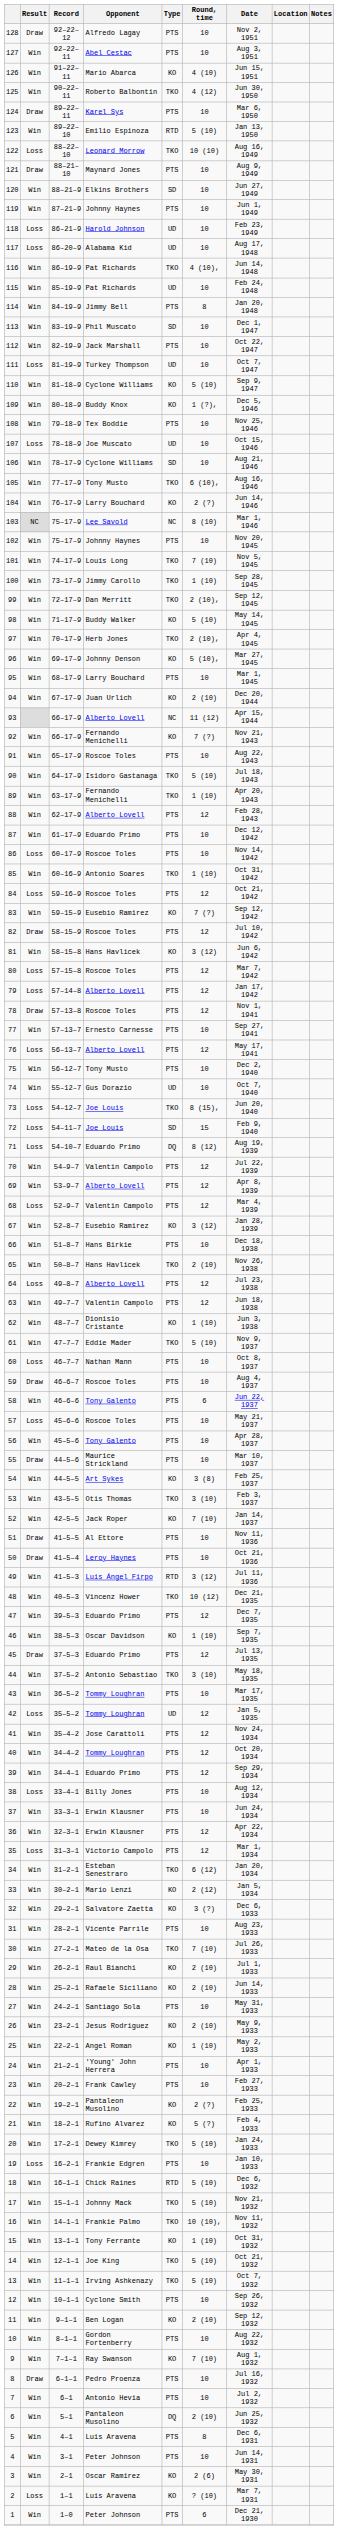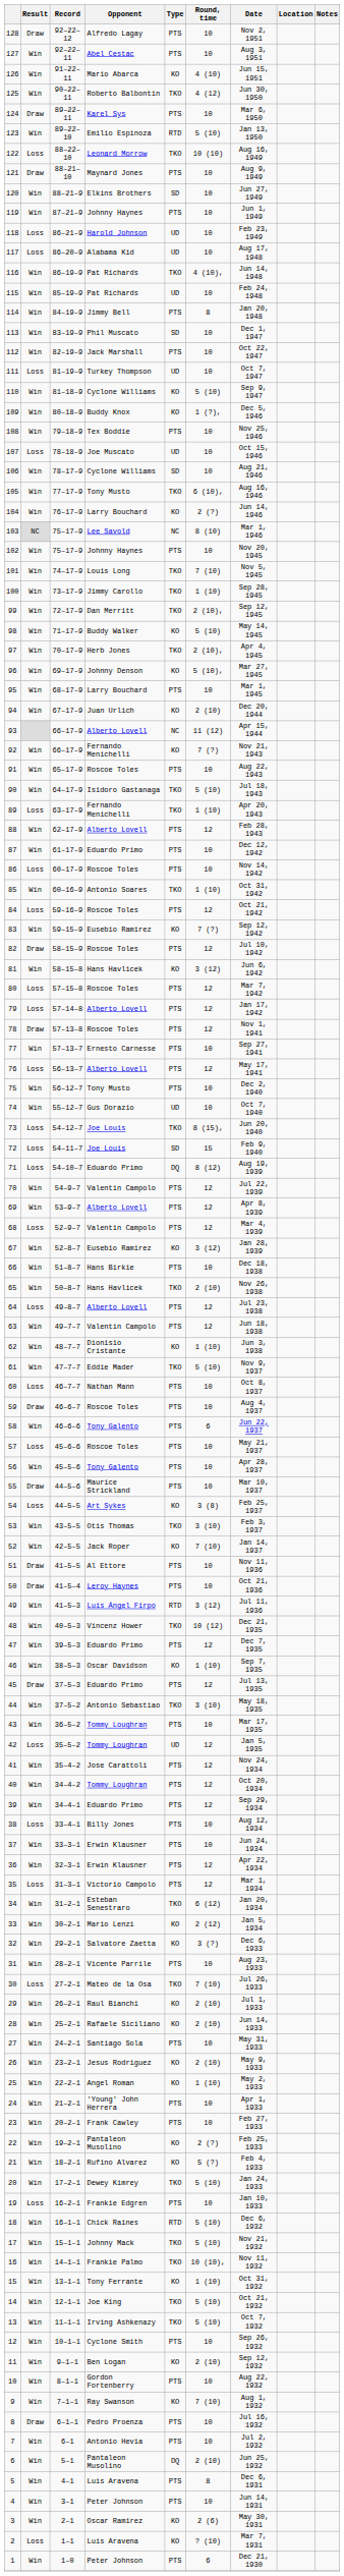89 | Result: Win -> Loss
54 | Result: Win -> Loss
30 | Result: Win -> Loss
